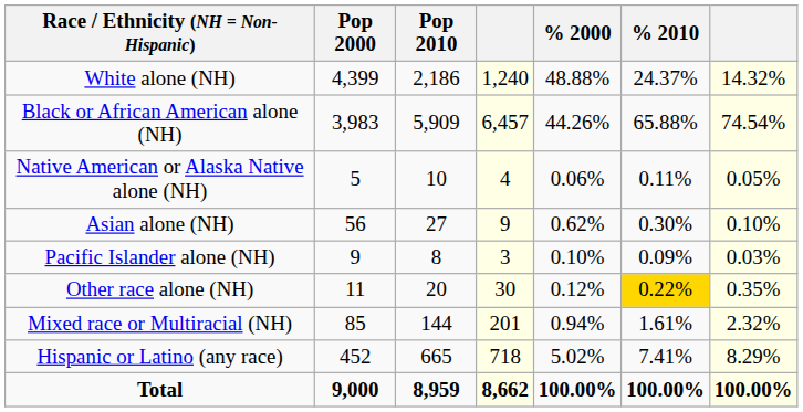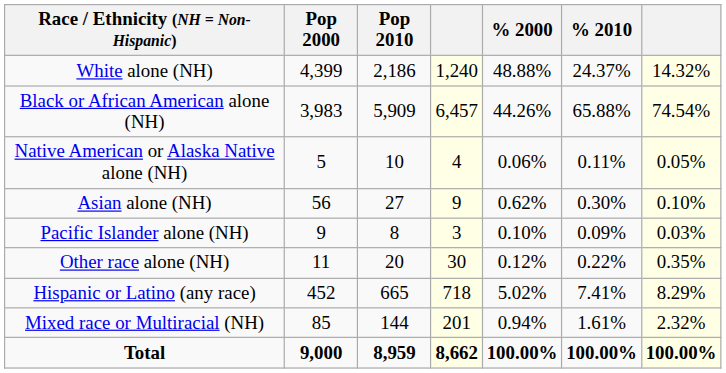Other race alone (NH) | % 2010: gold background -> no background
rows swapped: Mixed race or Multiracial (NH) <-> Hispanic or Latino (any race)
